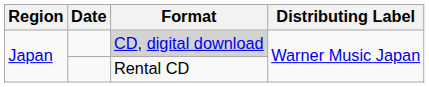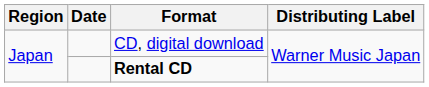CD, digital download | Format: lightgrey background -> no background
Rental CD | Format: normal -> bold
